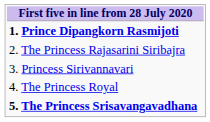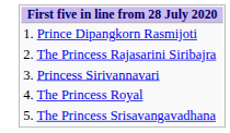1. Prince Dipangkorn Rasmijoti | column 1: bold -> normal
5. The Princess Srisavangavadhana | column 1: bold -> normal
